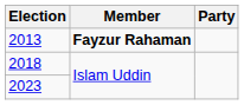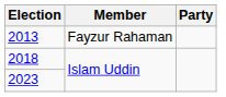2013 | Member: bold -> normal
